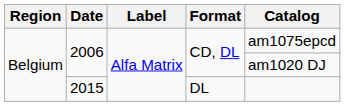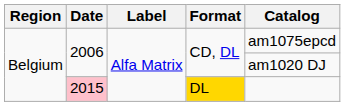2015 | Date: no background -> pink background
2015 | Format: no background -> gold background
